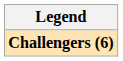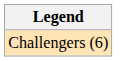row 2 | column 1: bold -> normal
